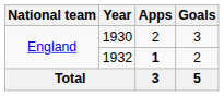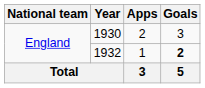1932 | Apps: bold -> normal
1932 | Goals: normal -> bold
